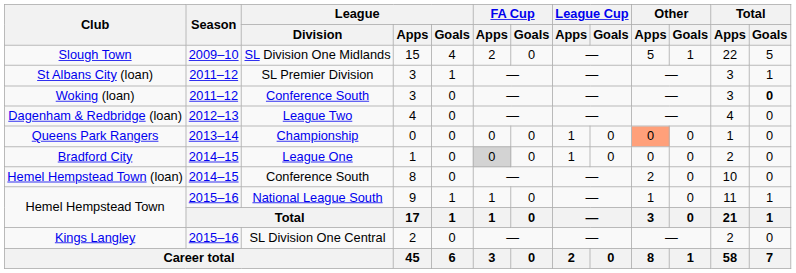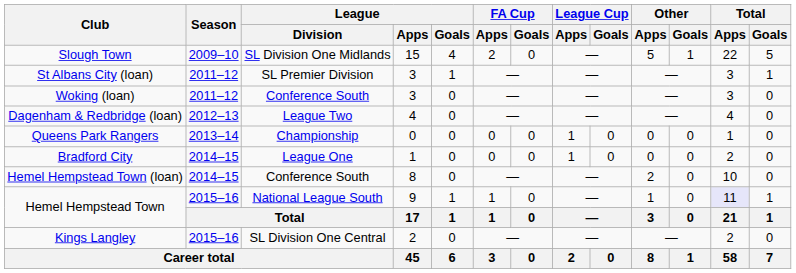Woking (loan) | Total / Goals: bold -> normal
Queens Park Rangers | Other / Apps: lightsalmon background -> no background
Bradford City | FA Cup / Apps: lightgrey background -> no background
Hemel Hempstead Town / National League South | Total / Apps: no background -> lavender background
